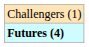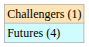row 2 | column 1: bold -> normal
